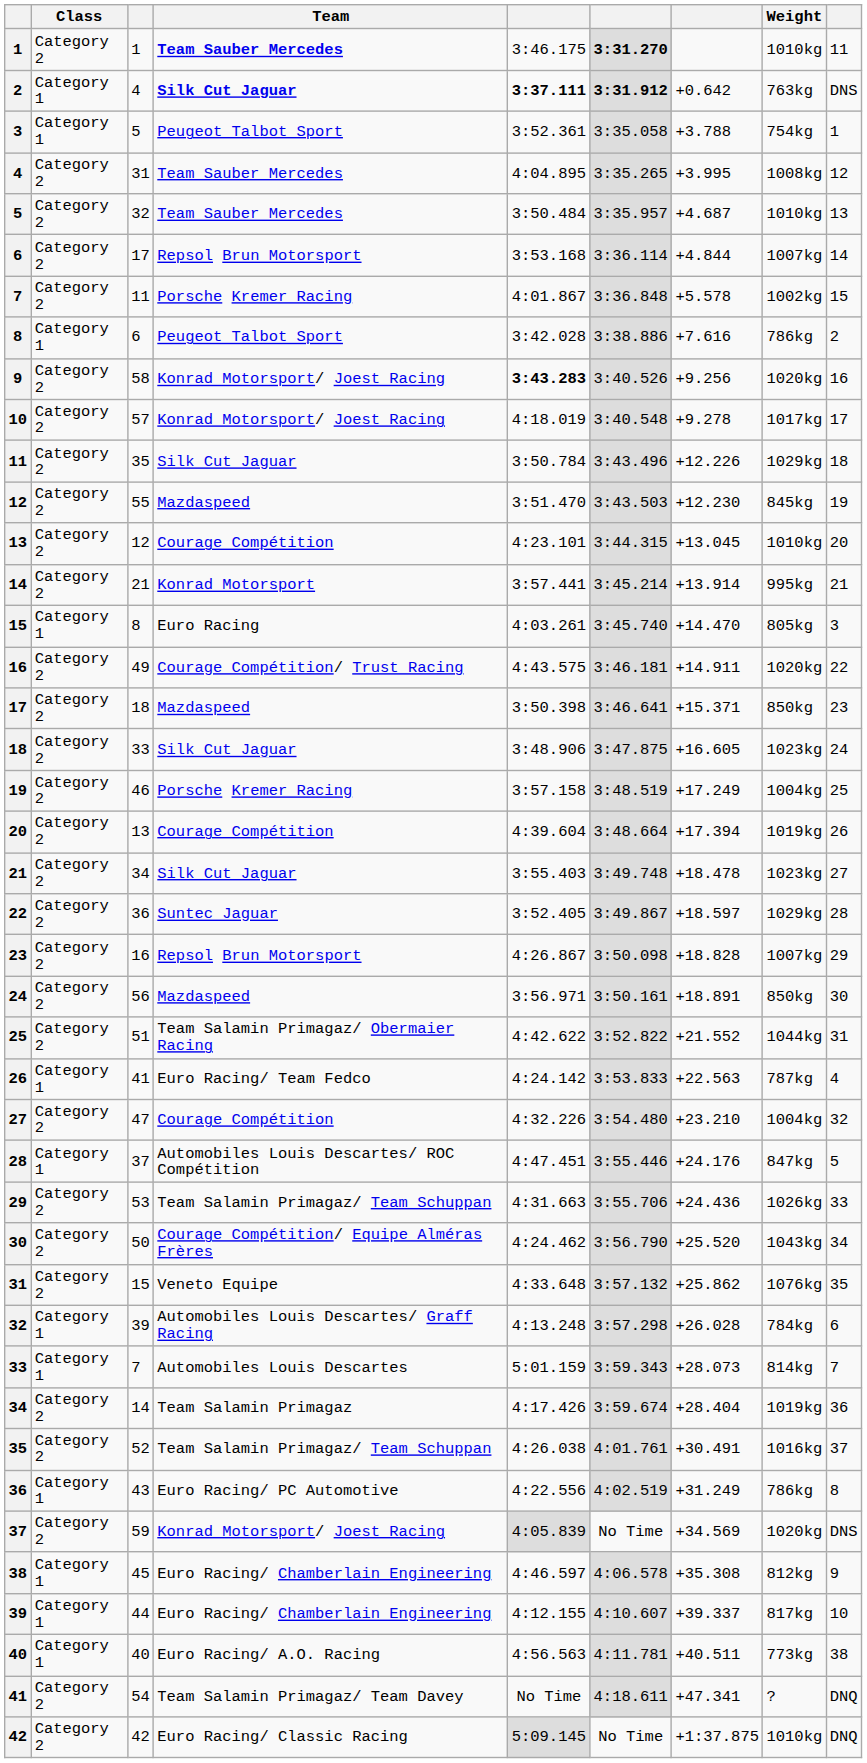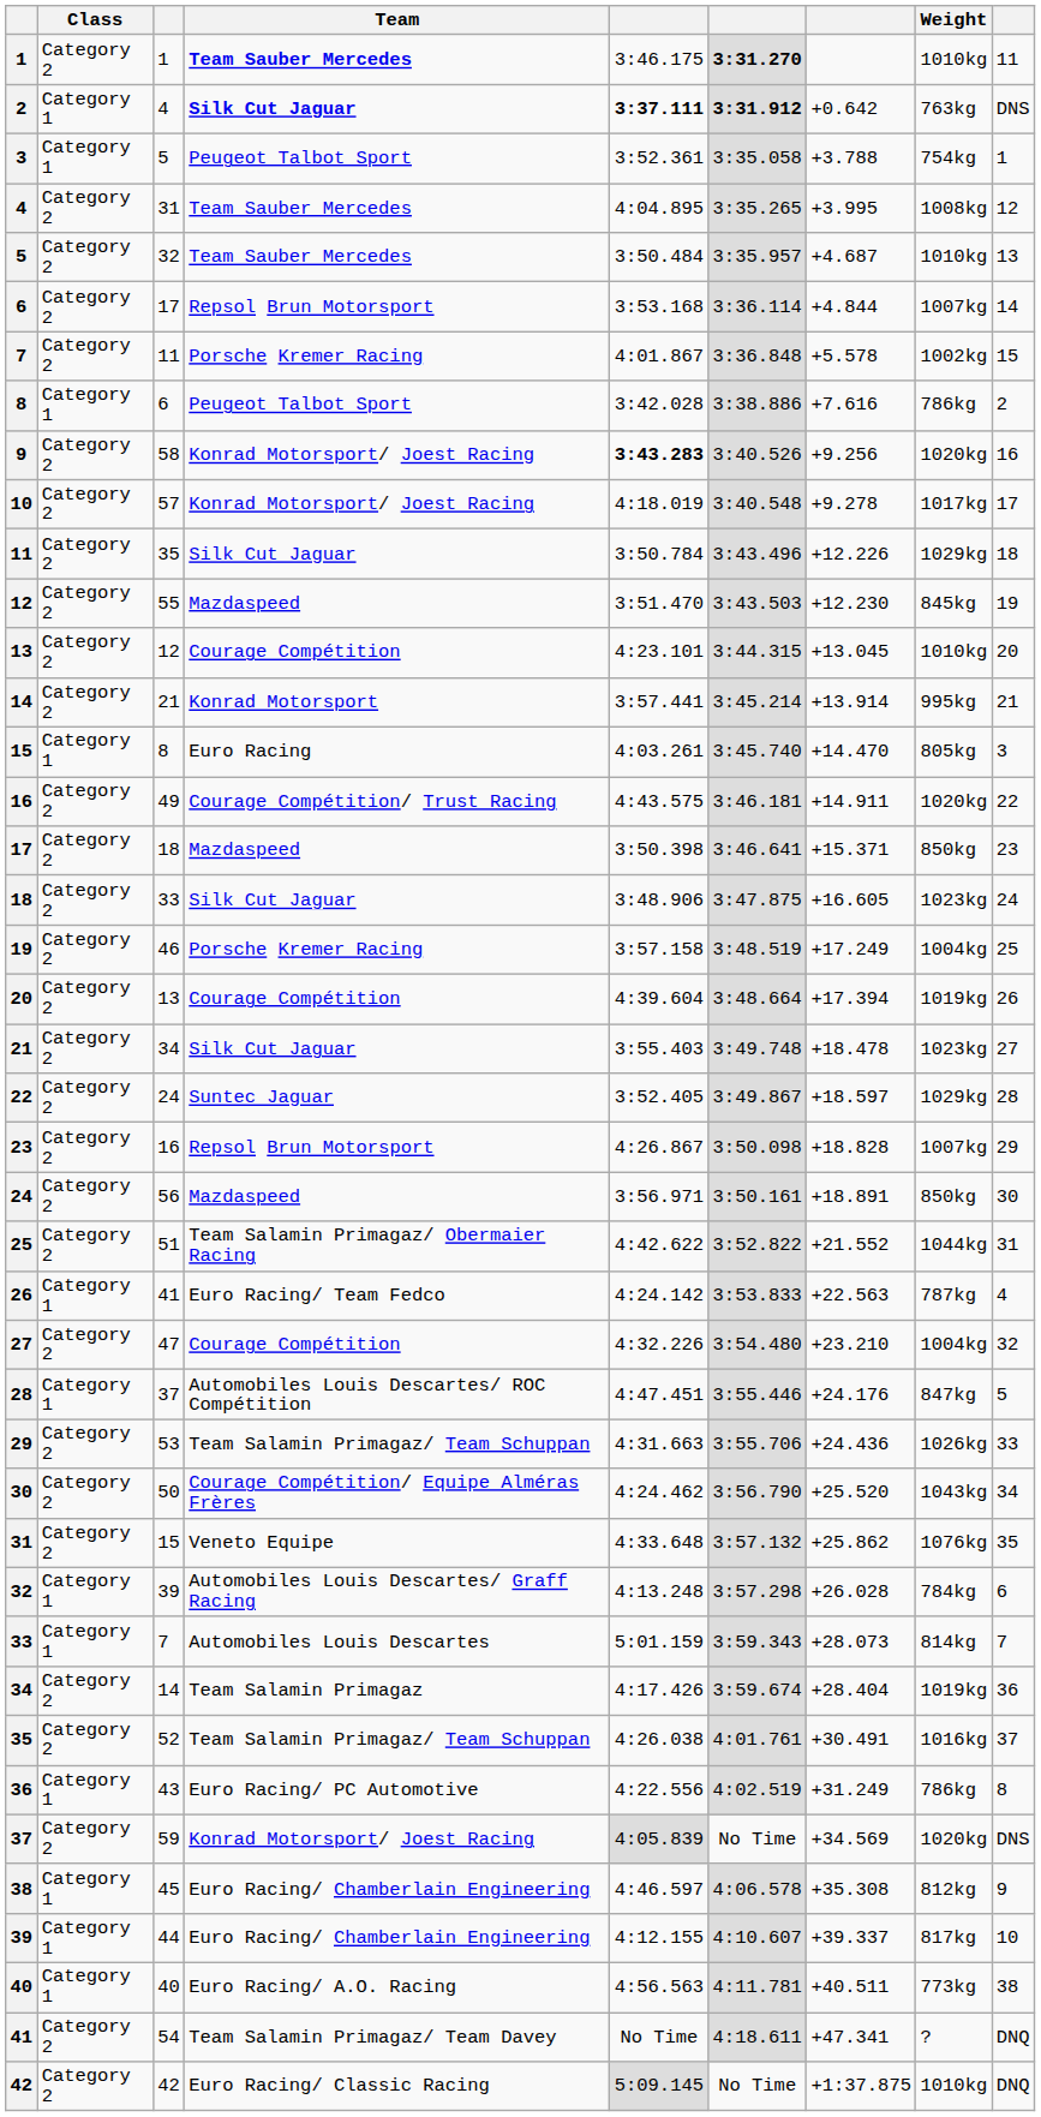row 23 | column 3: 36 -> 24
